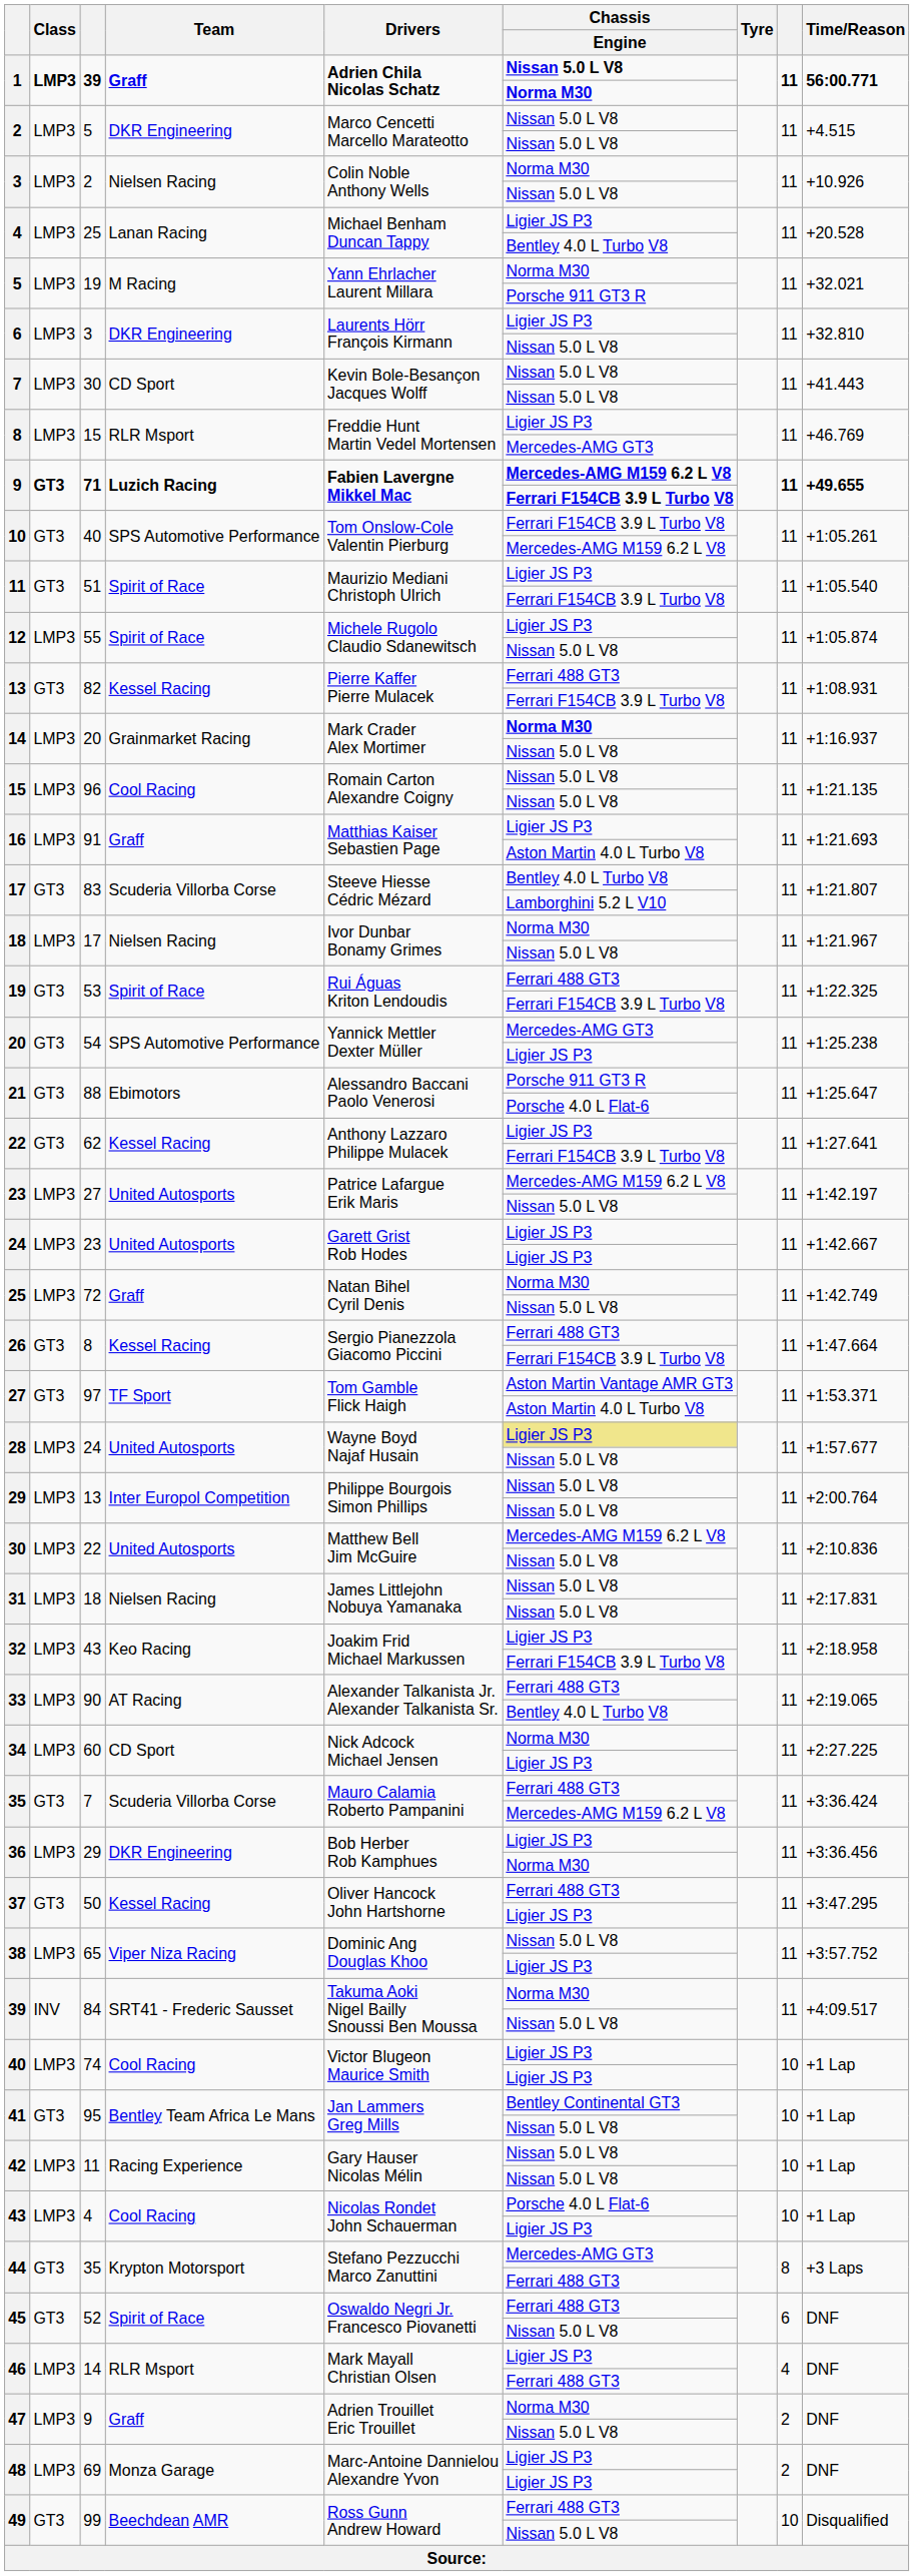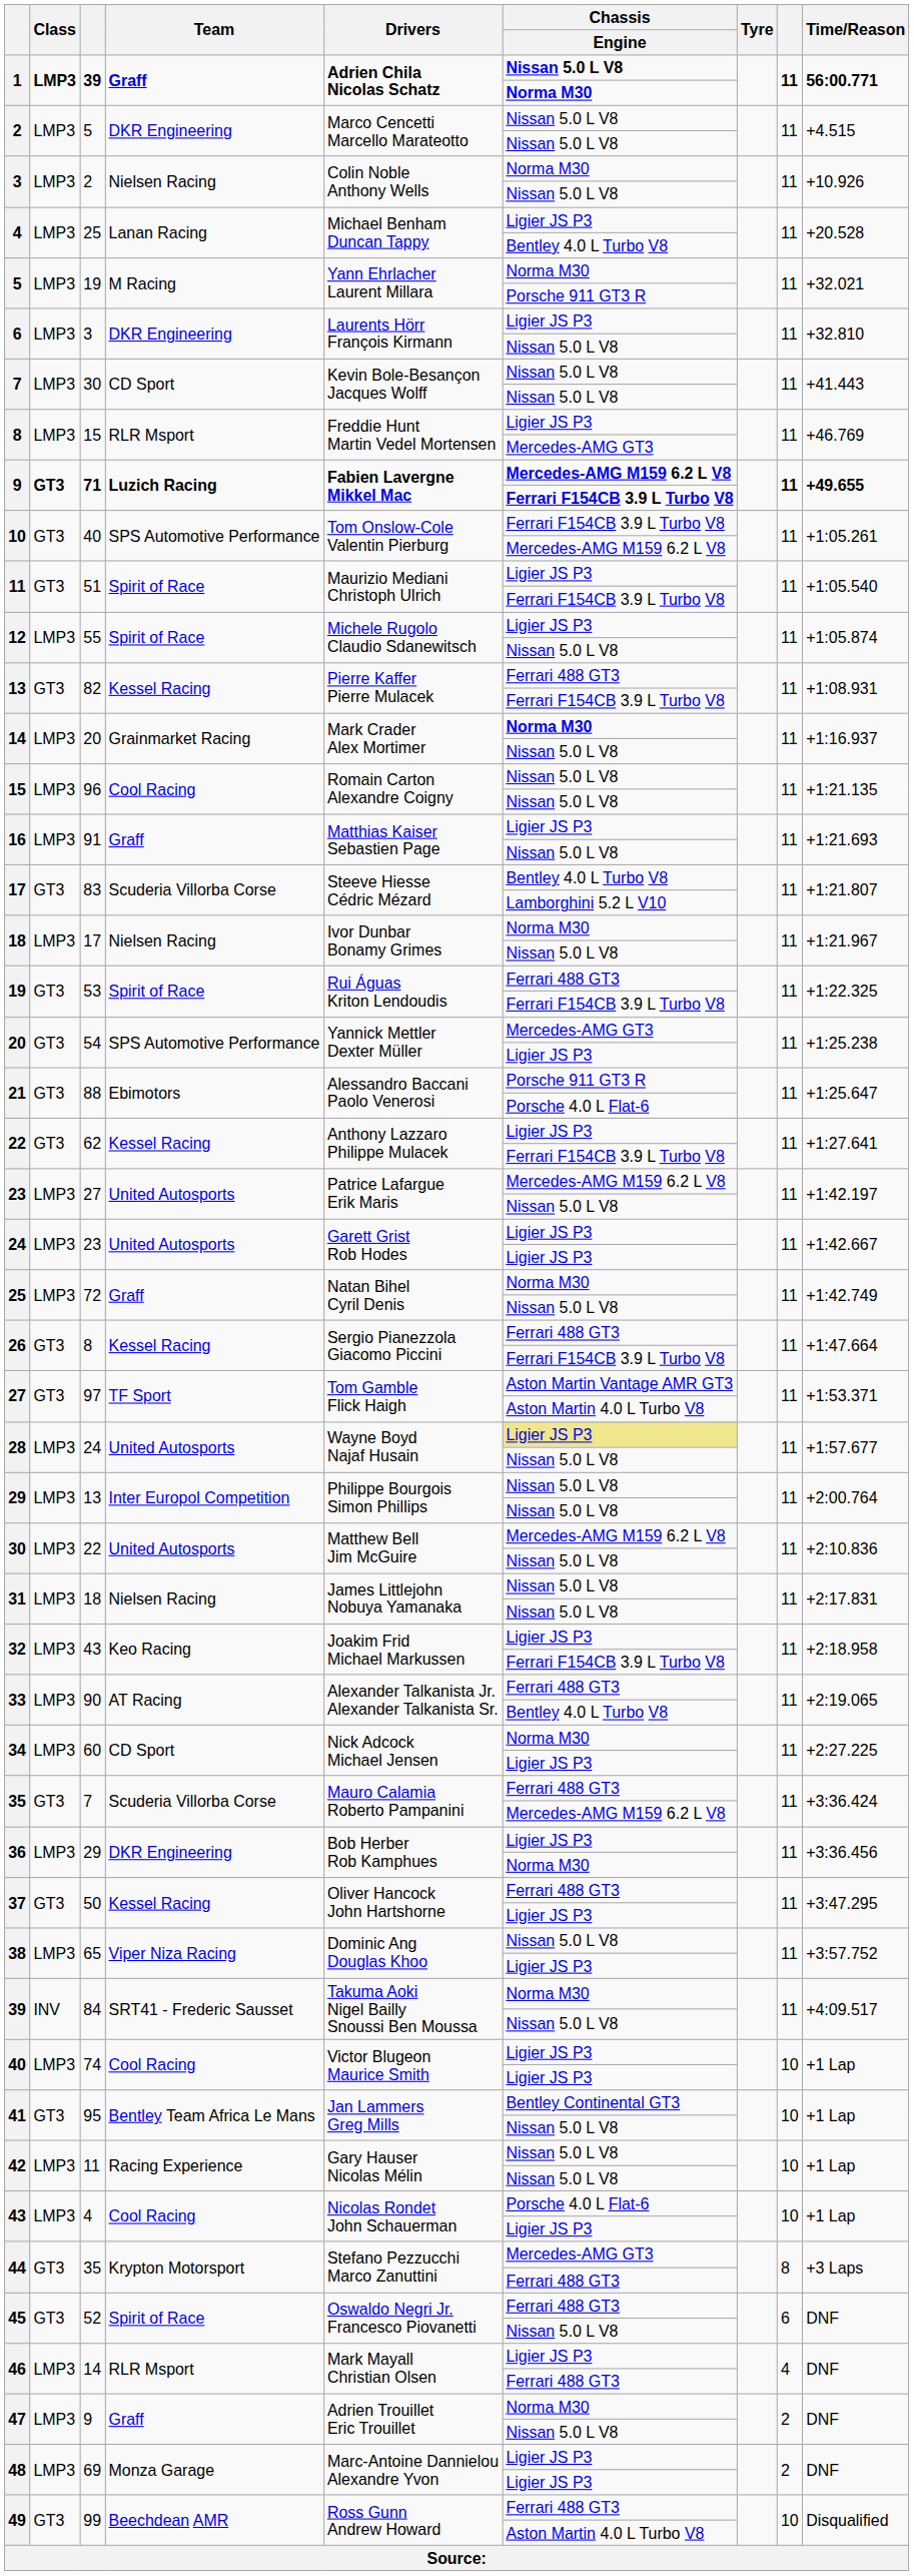row 34 | Chassis / Engine: Aston Martin 4.0 L Turbo V8 -> Nissan 5.0 L V8
row 100 | Chassis / Engine: Nissan 5.0 L V8 -> Aston Martin 4.0 L Turbo V8
